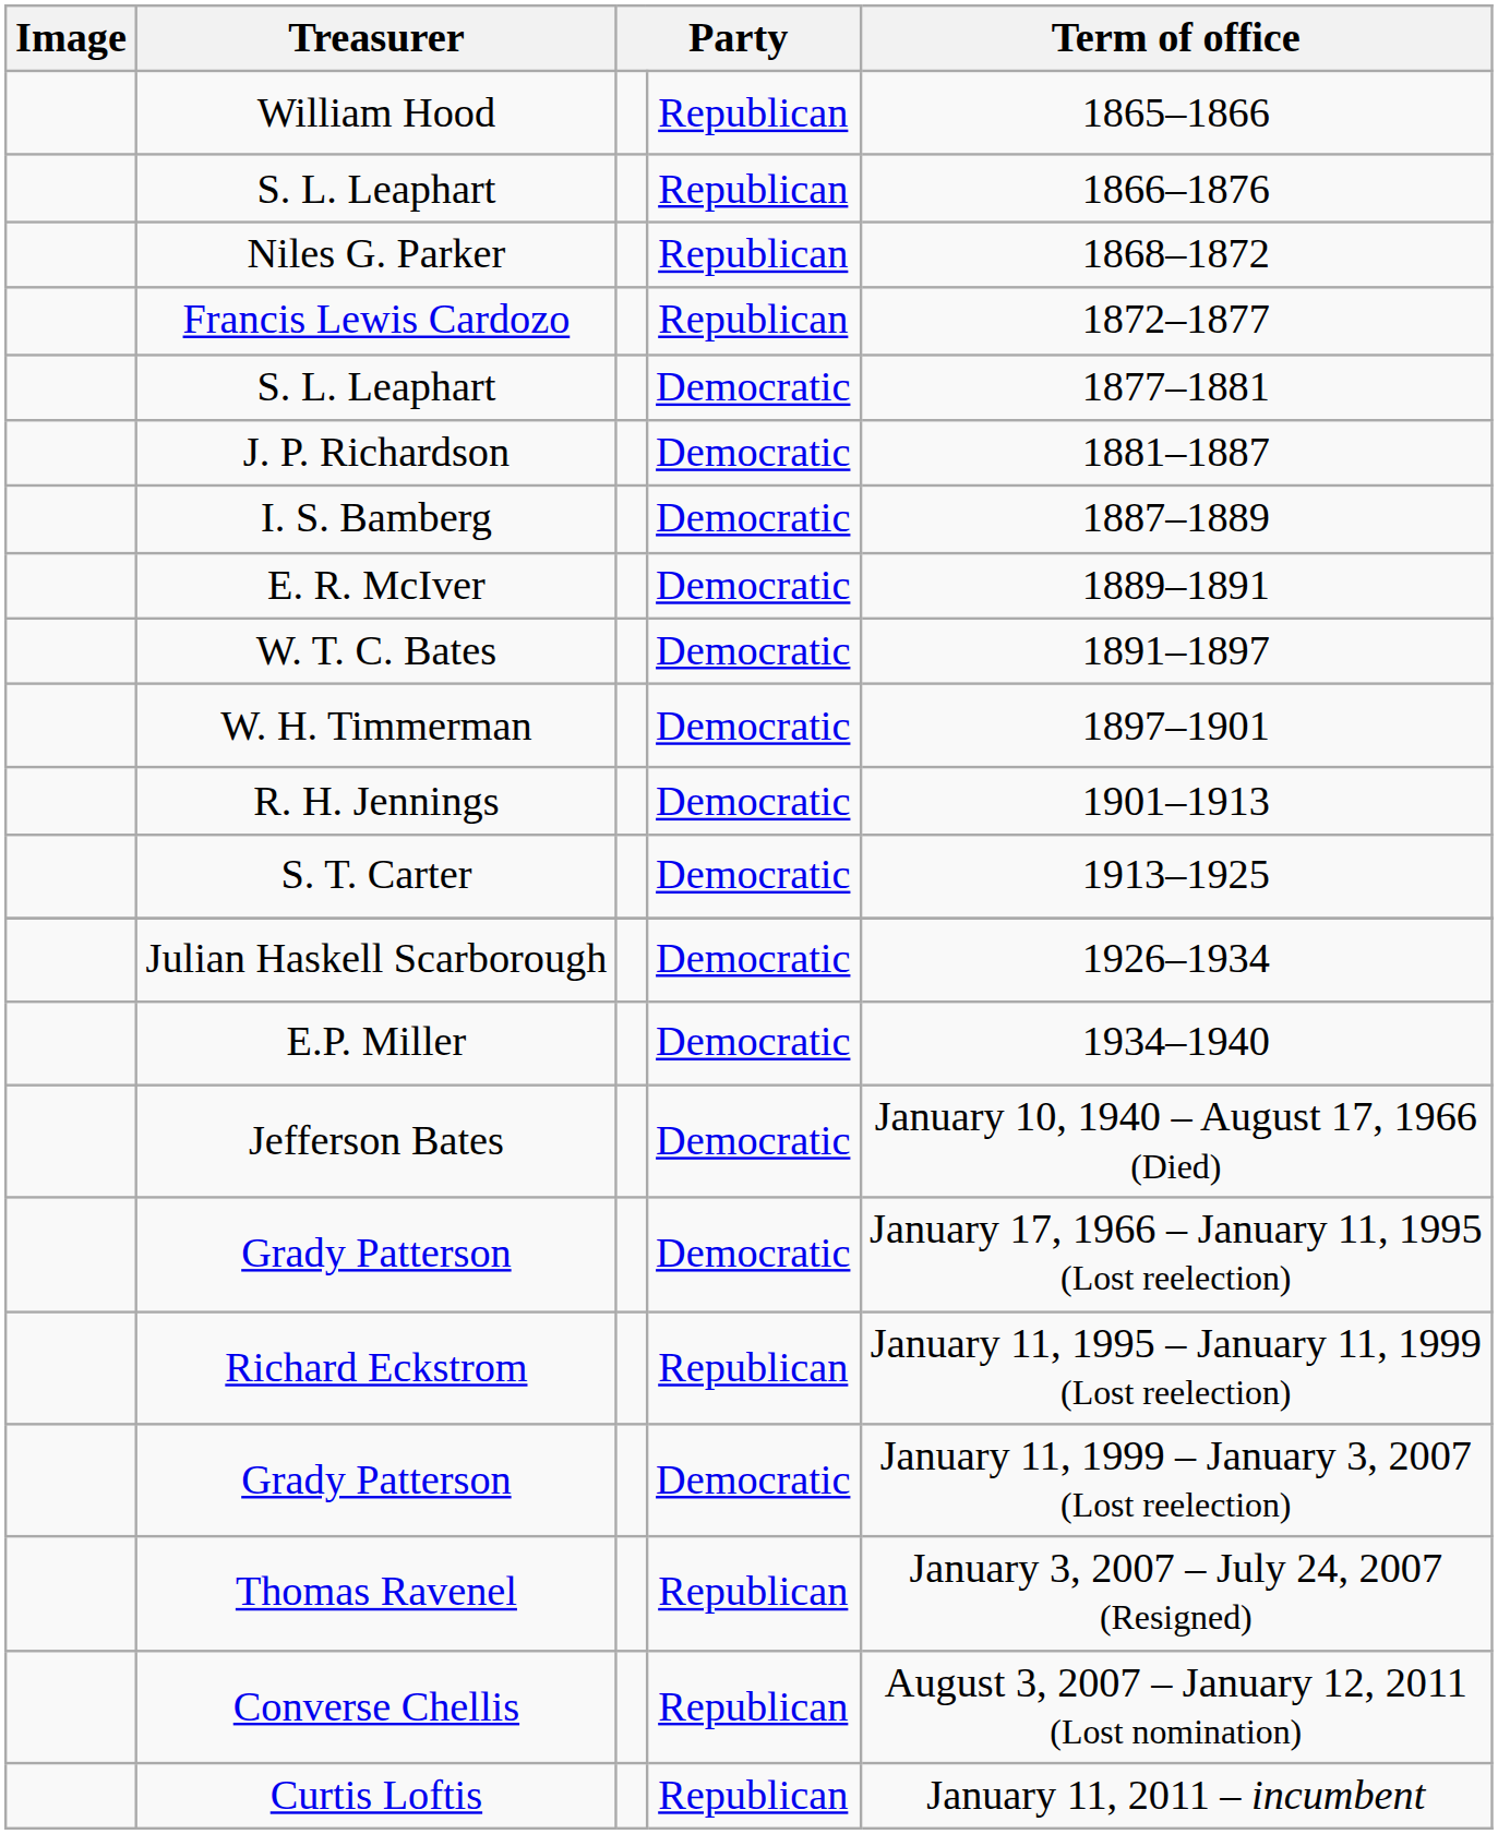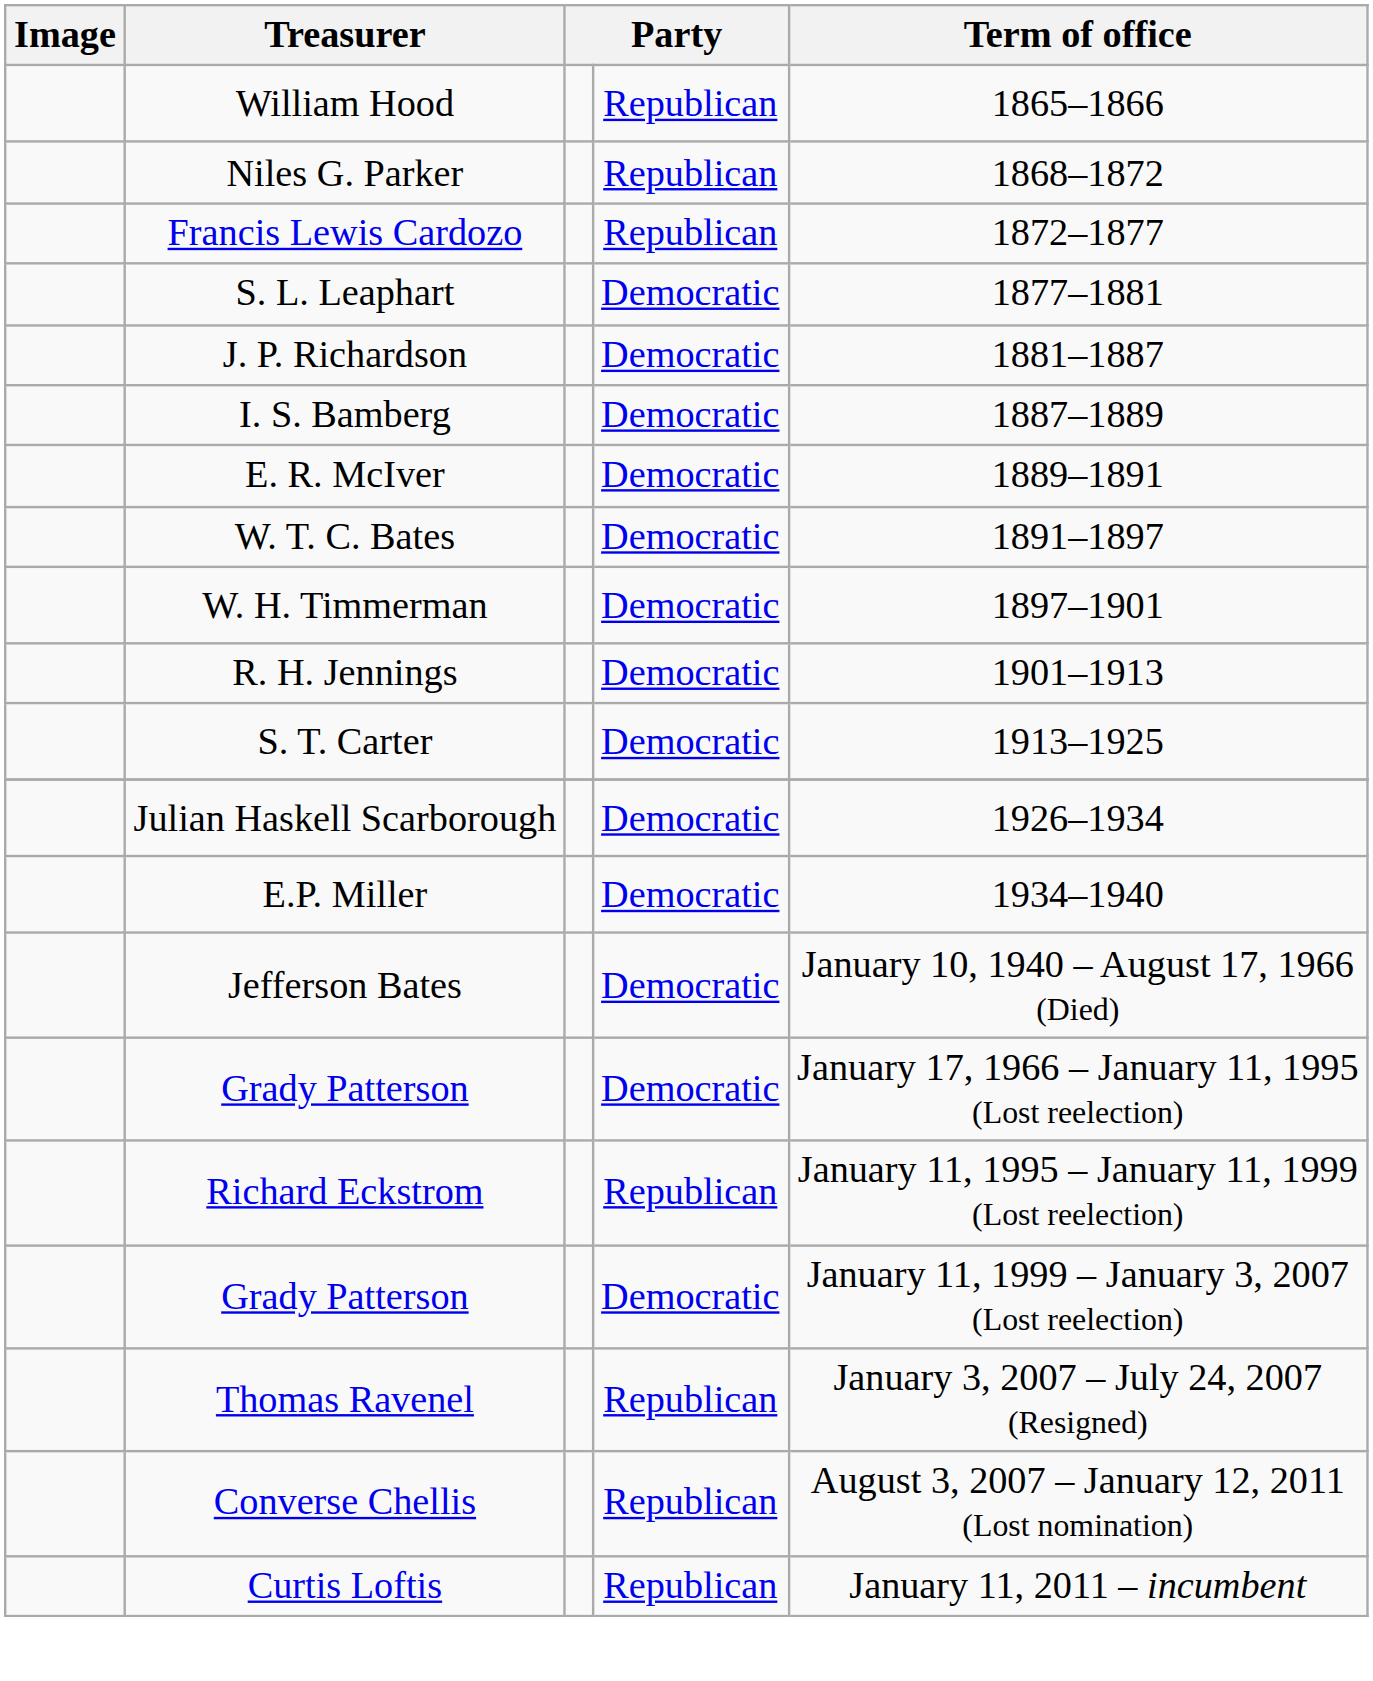- row: S. L. Leaphart | Republican | 1866–1876
